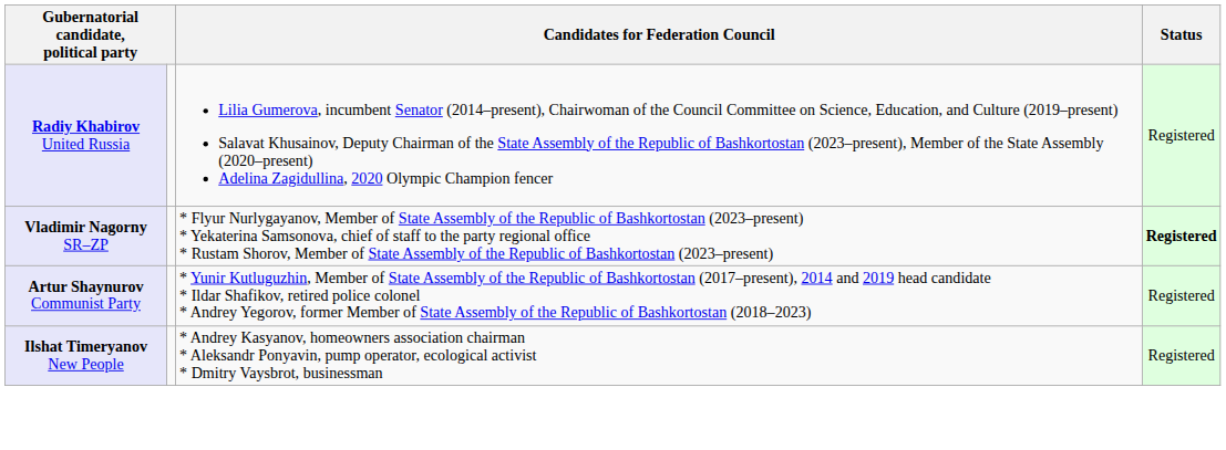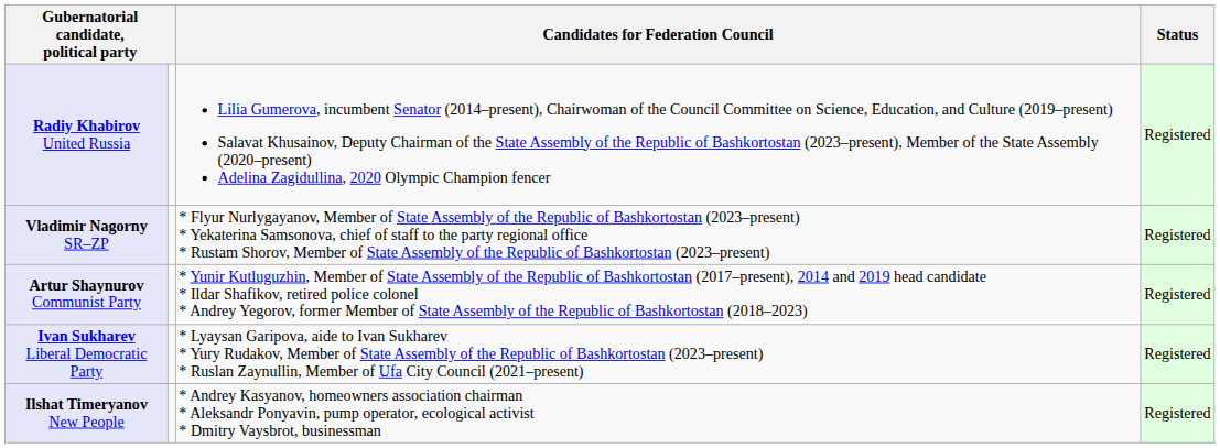Vladimir Nagorny SR–ZP | Status: bold -> normal
+ row: Ivan Sukharev Liberal Democratic Party | * Lyaysan Garipova, aide to Ivan Sukharev * Yury Rudakov, Member of State Assembly of the Republic of Bashkortostan (2023–present) * Ruslan Zaynullin, Member of Ufa City Council (2021–present) | Registered
